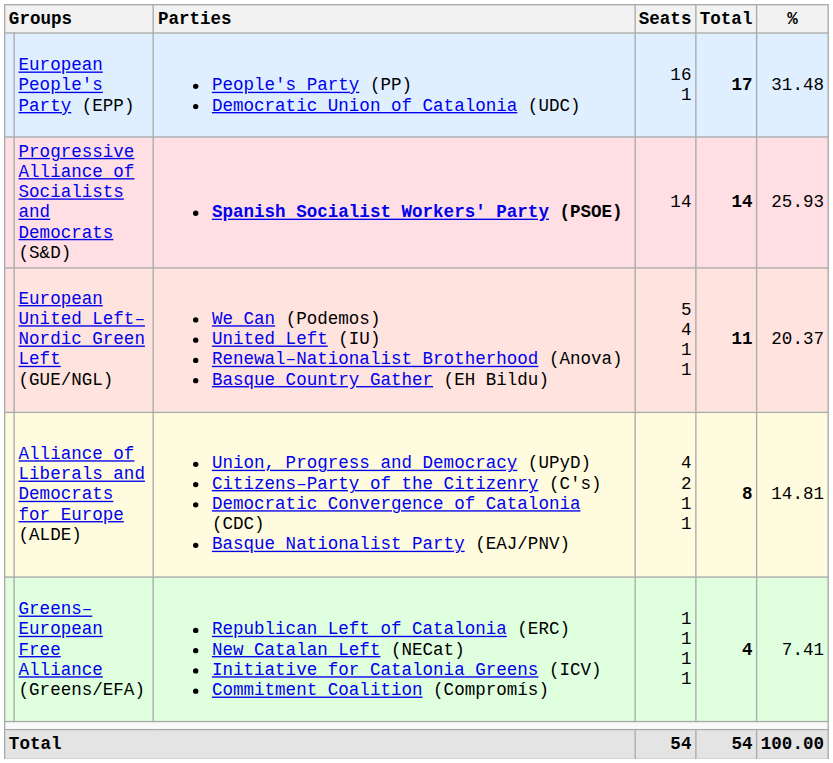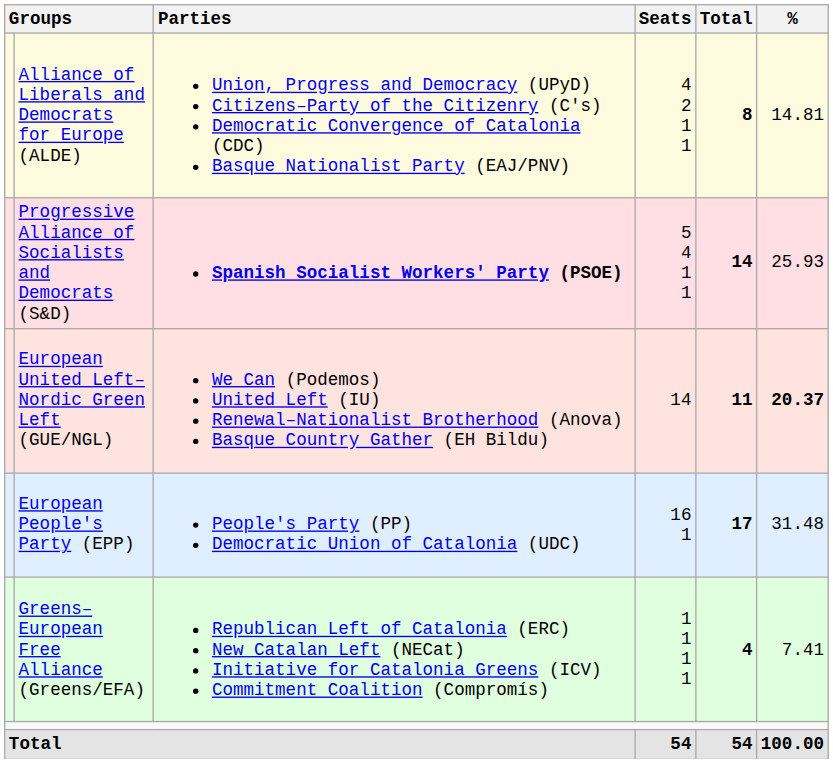rows swapped: European People's Party (EPP) <-> Alliance of Liberals and Democrats for Europe (ALDE)
Progressive Alliance of Socialists and Democrats (S&D) | Seats: 14 -> 5 4 1 1
European United Left–Nordic Green Left (GUE/NGL) | Seats: 5 4 1 1 -> 14
European United Left–Nordic Green Left (GUE/NGL) | %: normal -> bold
